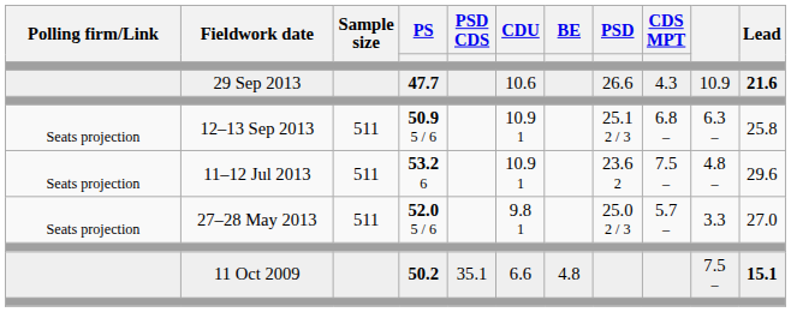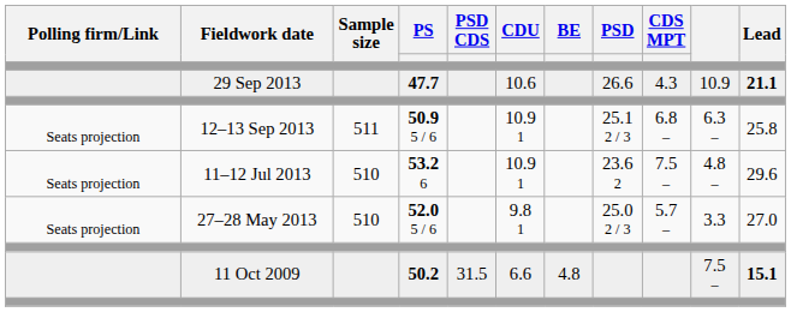29 Sep 2013 | Lead: 21.6 -> 21.1
11–12 Jul 2013 | Sample size: 511 -> 510
27–28 May 2013 | Sample size: 511 -> 510
11 Oct 2009 | PSD CDS: 35.1 -> 31.5
